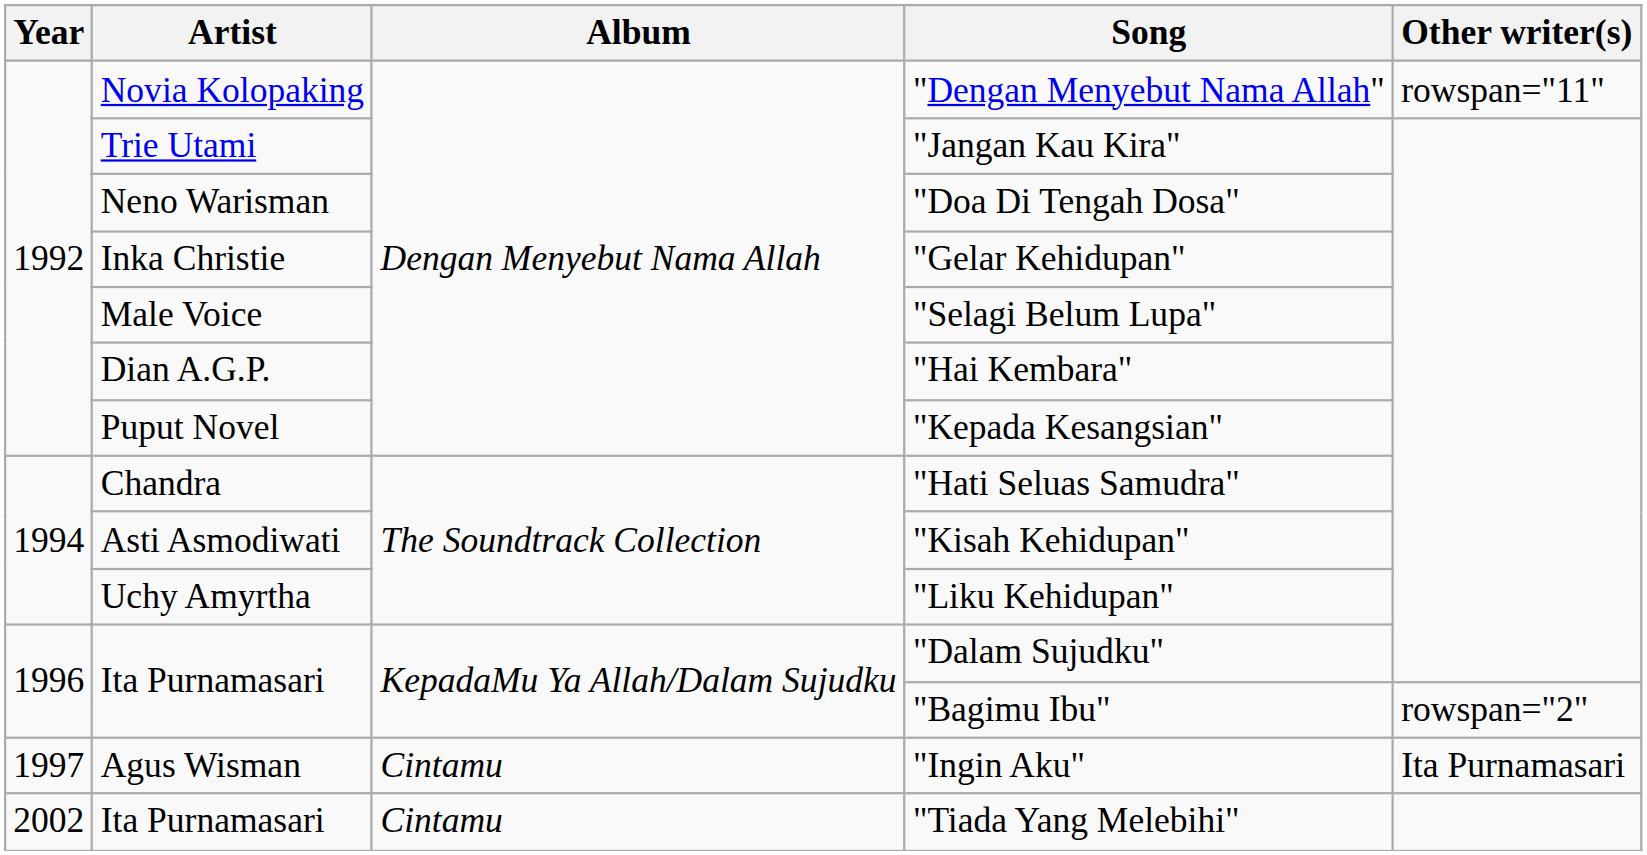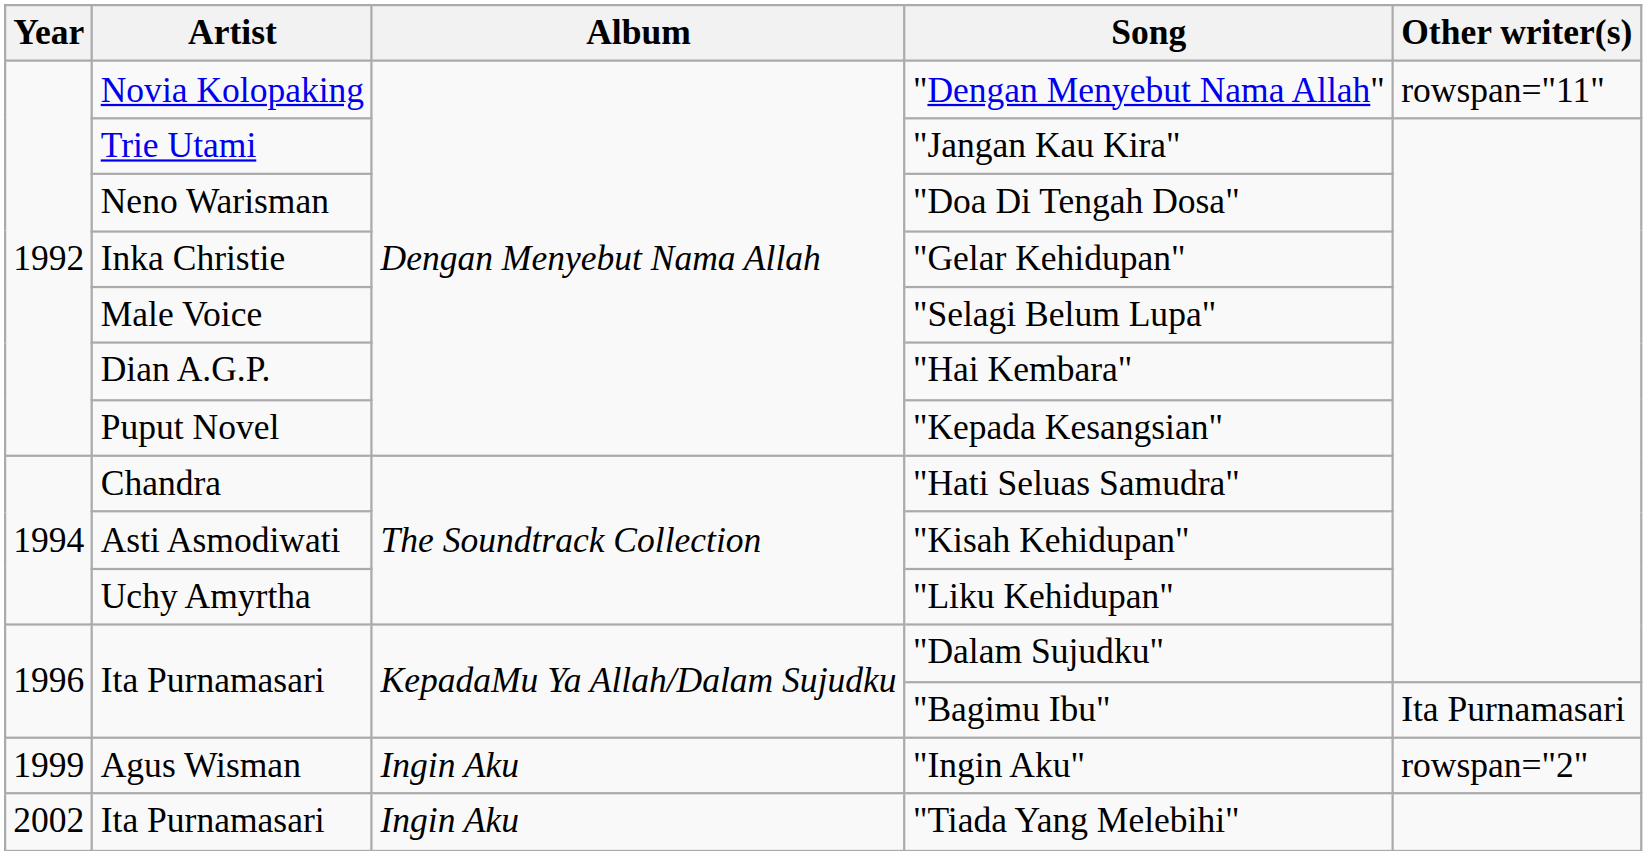"Bagimu Ibu" | Other writer(s): rowspan="2" -> Ita Purnamasari
"Ingin Aku" | Year: 1997 -> 1999
"Ingin Aku" | Album: Cintamu -> Ingin Aku
"Ingin Aku" | Other writer(s): Ita Purnamasari -> rowspan="2"
"Tiada Yang Melebihi" | Album: Cintamu -> Ingin Aku
